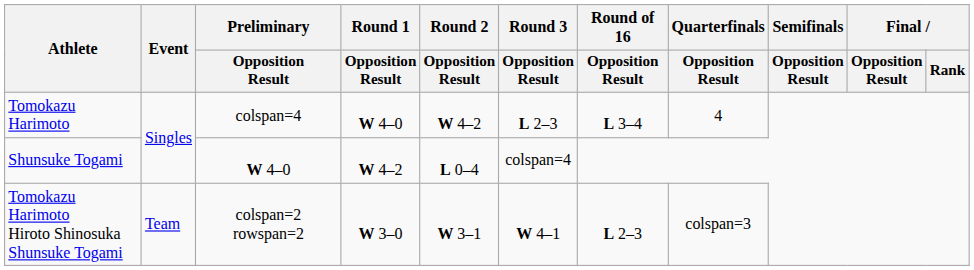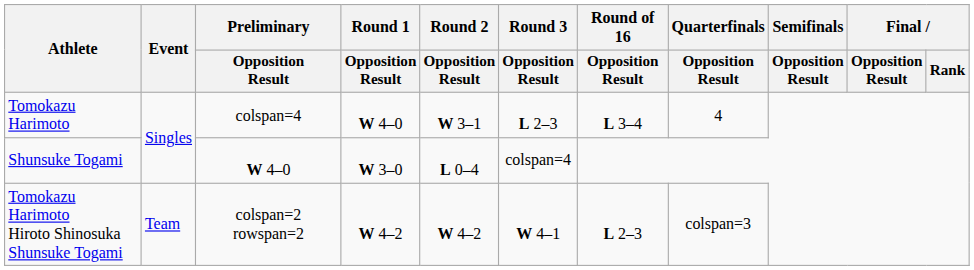Tomokazu Harimoto | Round 2 / Opposition Result: W 4–2 -> W 3–1
Shunsuke Togami | Round 1 / Opposition Result: W 4–2 -> W 3–0
Tomokazu Harimoto Hiroto Shinosuka Shunsuke Togami | Round 1 / Opposition Result: W 3–0 -> W 4–2
Tomokazu Harimoto Hiroto Shinosuka Shunsuke Togami | Round 2 / Opposition Result: W 3–1 -> W 4–2
